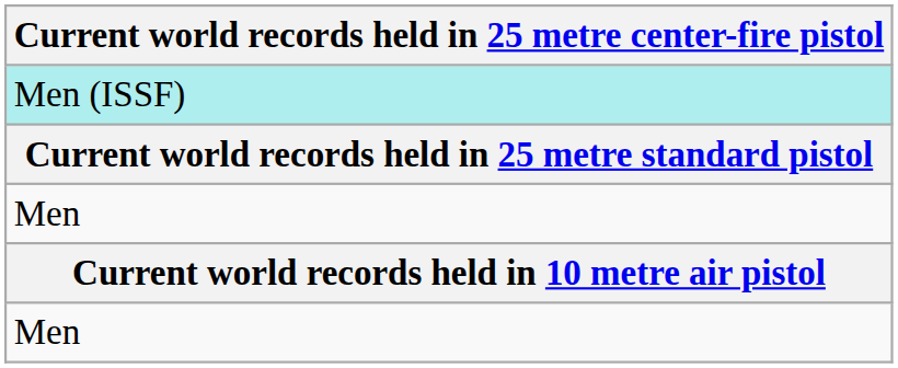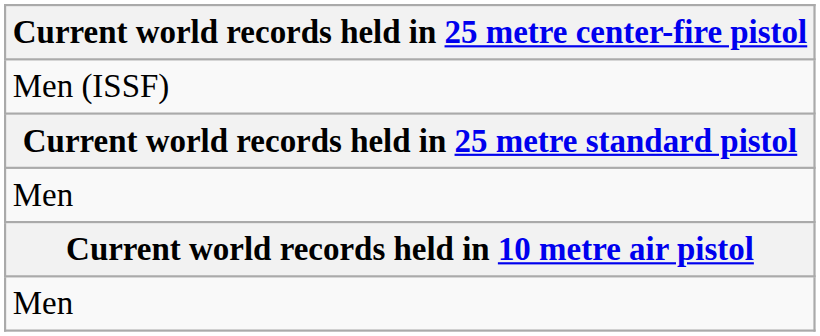Men (ISSF) | column 1: paleturquoise background -> no background
